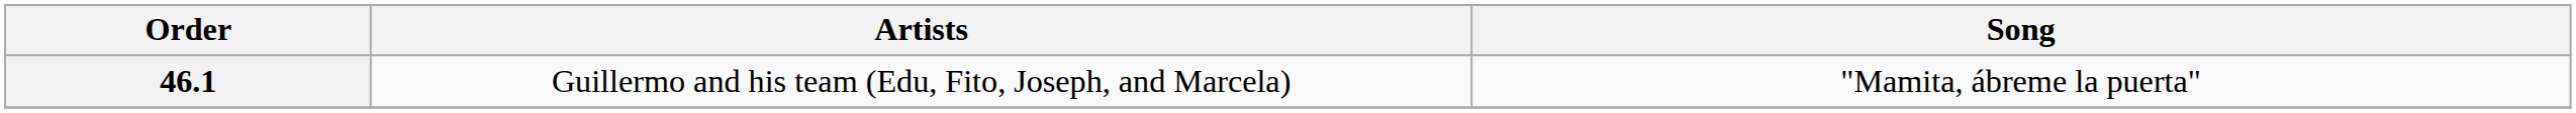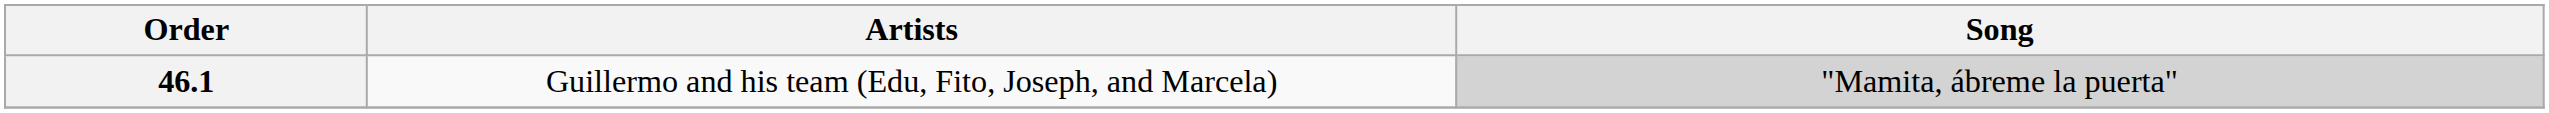46.1 | Song: no background -> lightgrey background
